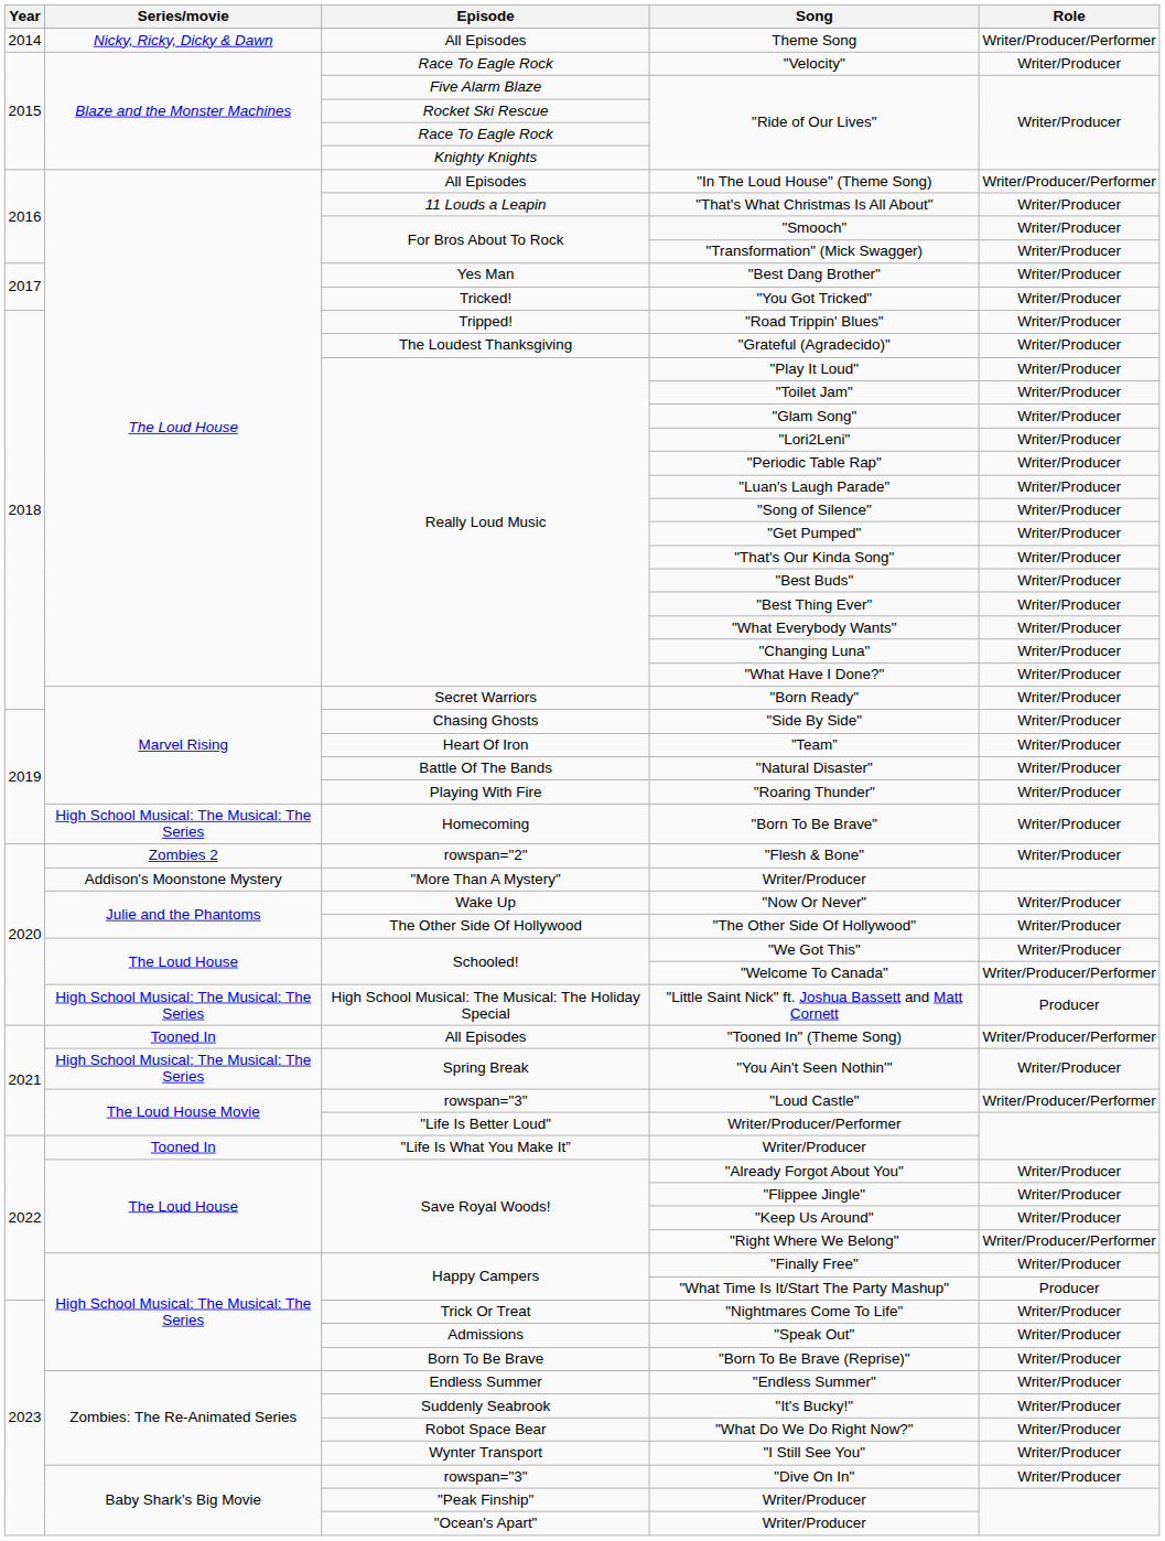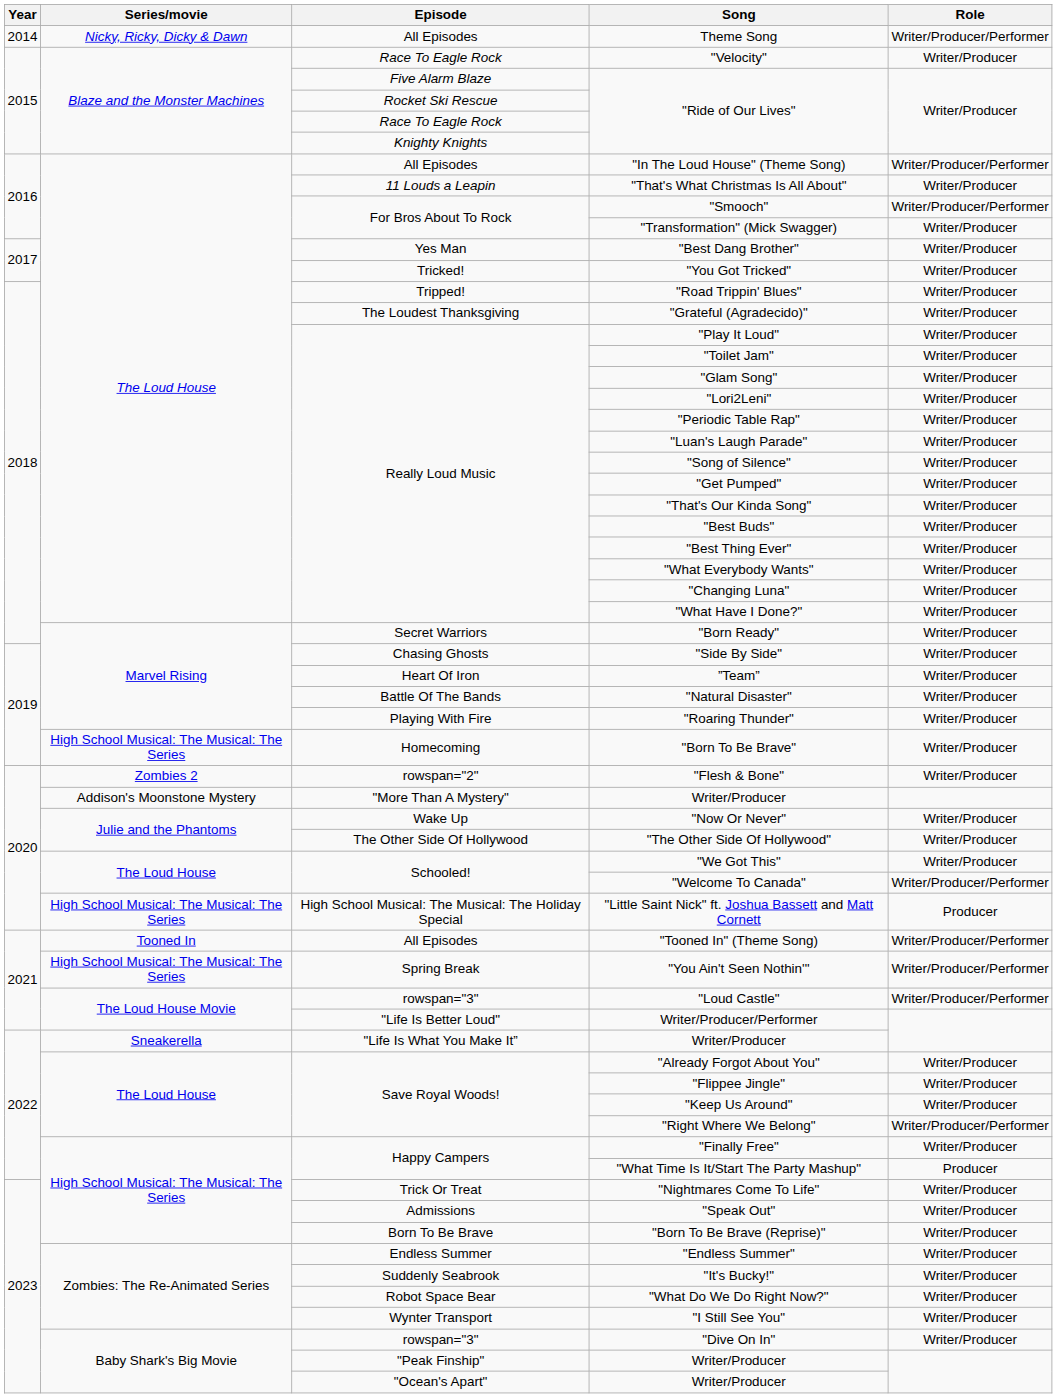"Smooch" | Role: Writer/Producer -> Writer/Producer/Performer
"You Ain't Seen Nothin'" | Role: Writer/Producer -> Writer/Producer/Performer
"Life Is What You Make It” / Writer/Producer | Series/movie: Tooned In -> Sneakerella
